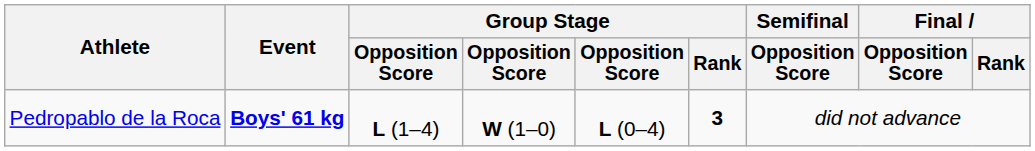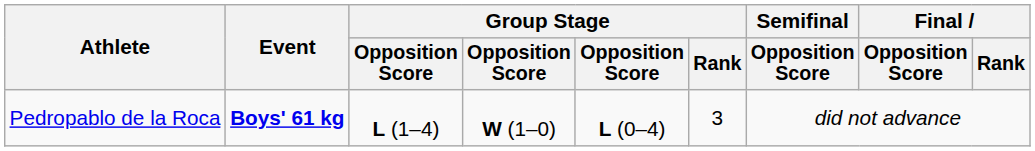Pedropablo de la Roca | Group Stage / Rank: bold -> normal
